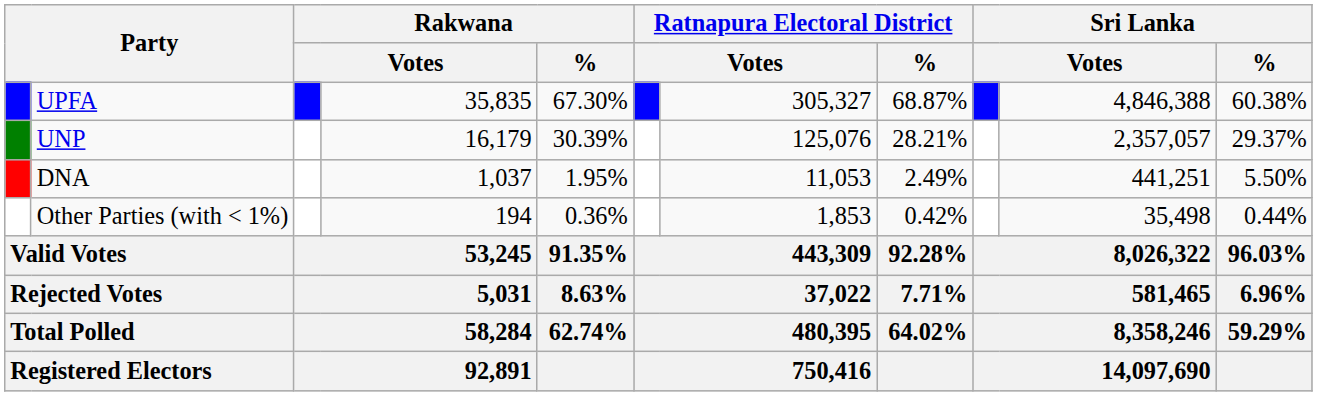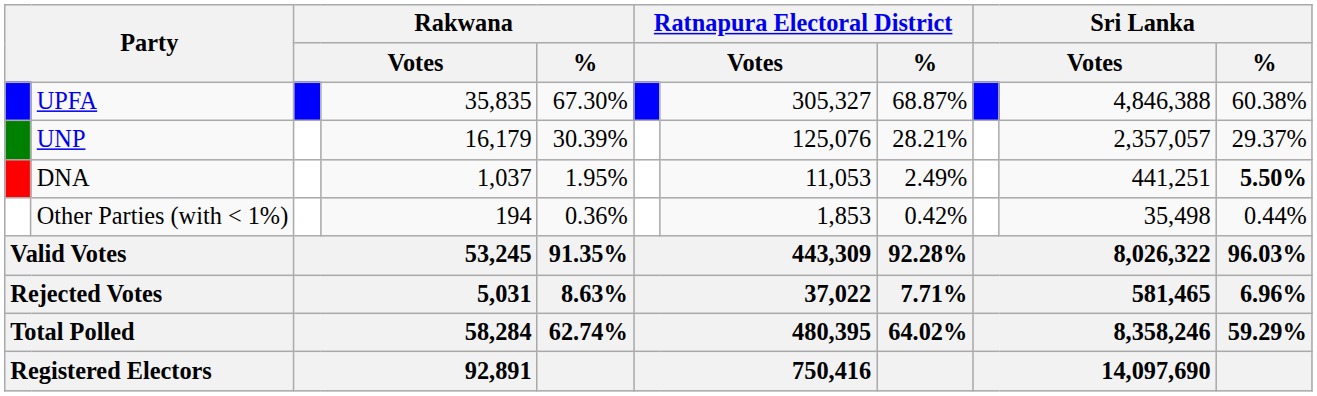DNA | Sri Lanka / %: normal -> bold
